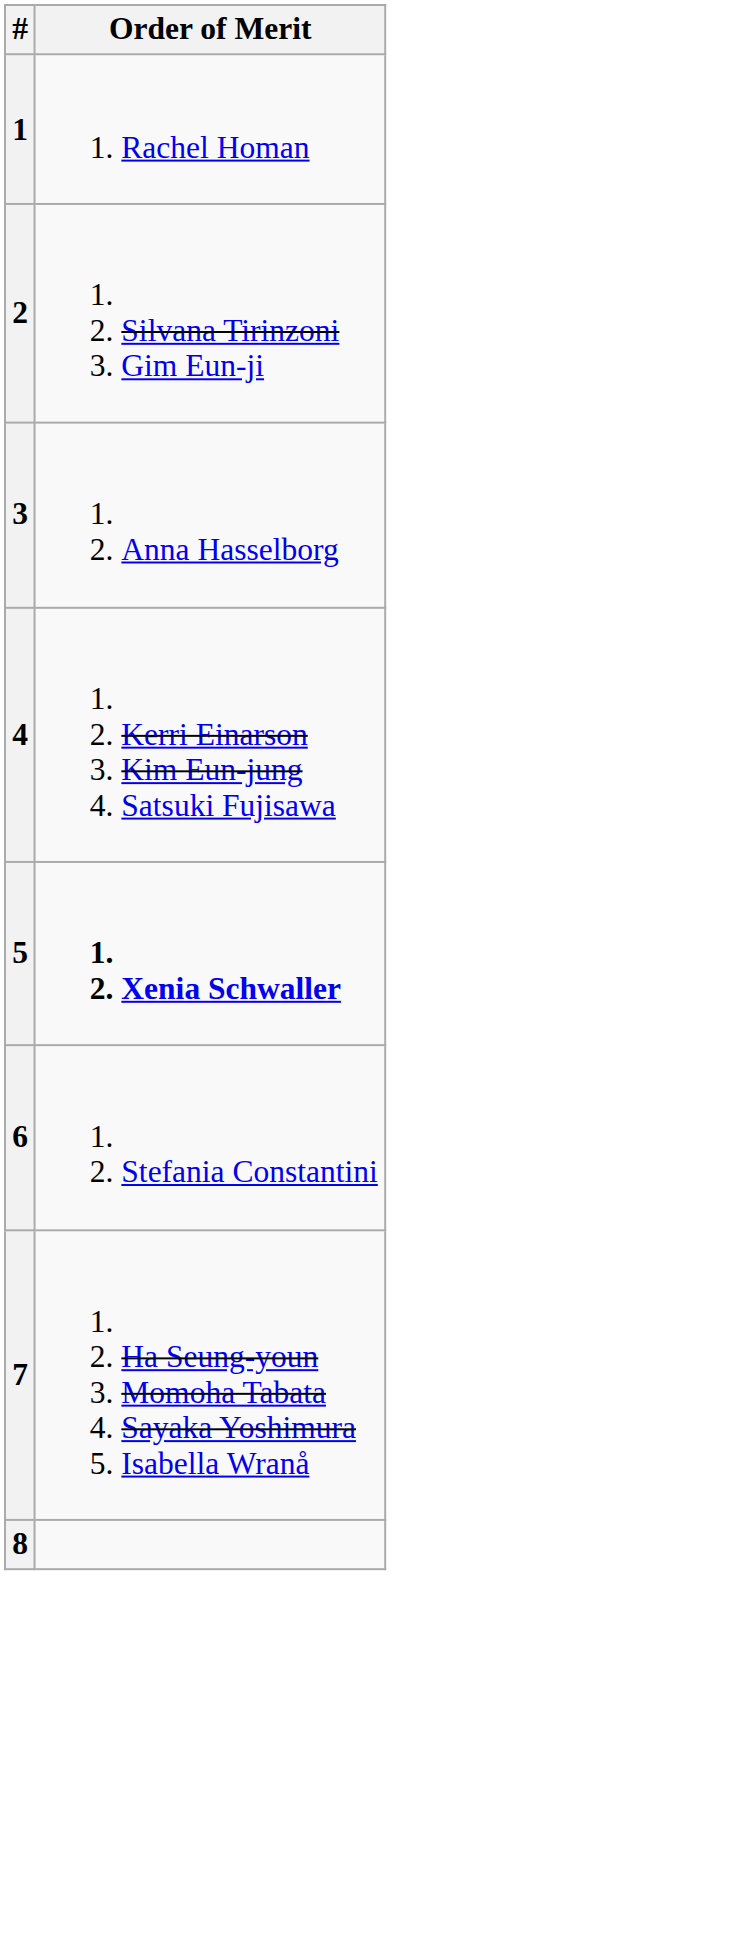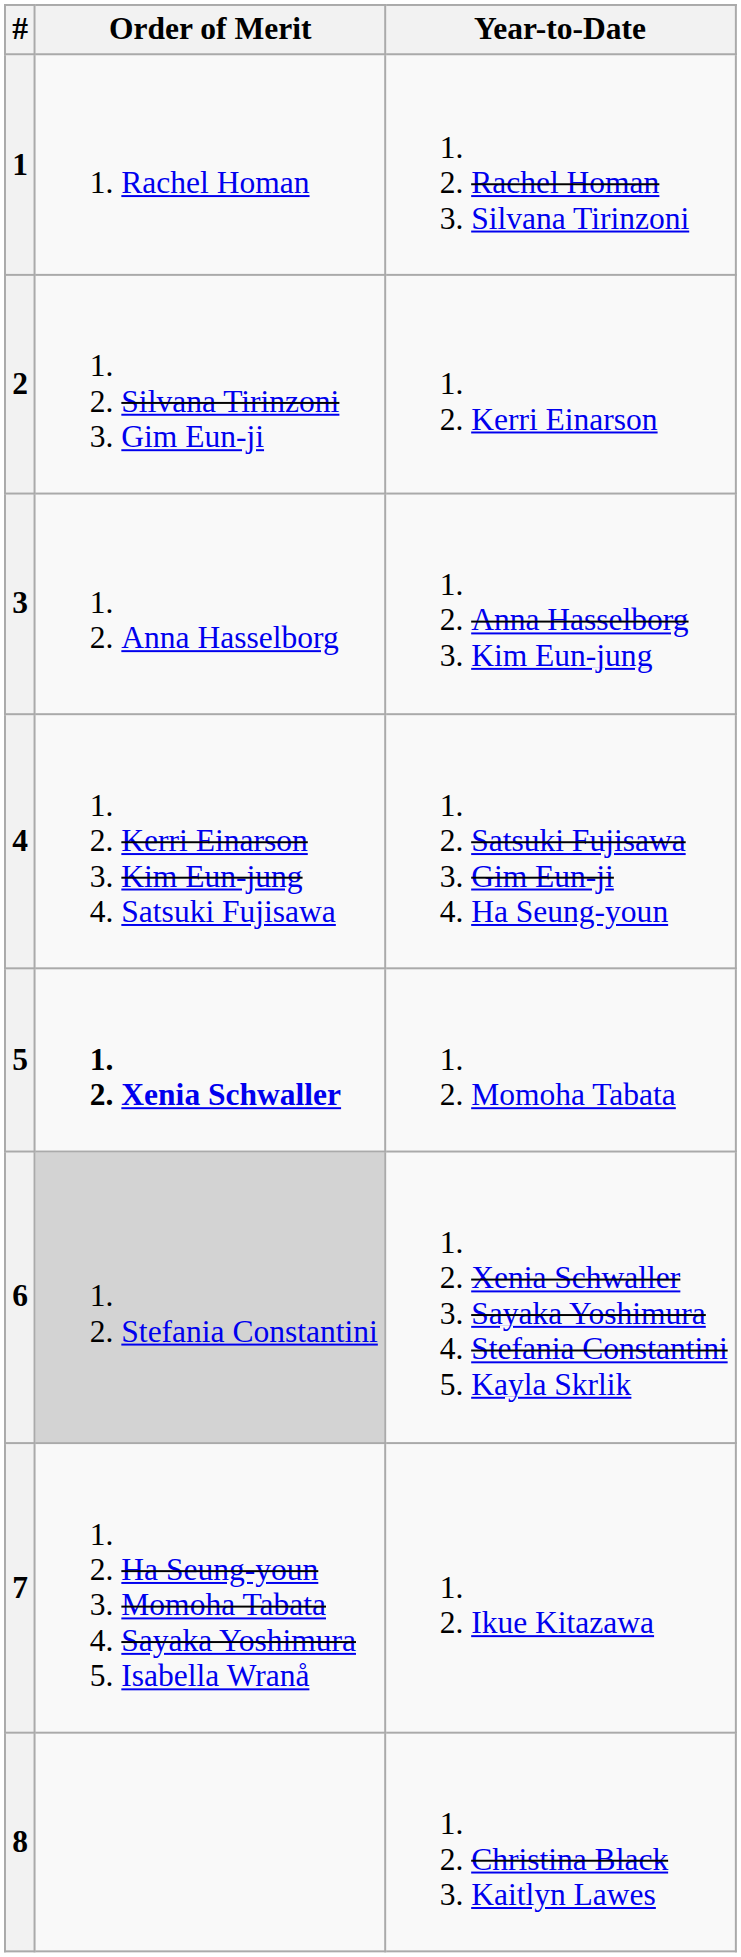+ column: Year-to-Date | Rachel Homan Silvana Tirinzoni | Kerri Einarson | Anna Hasselborg Kim Eun-jung | Satsuki Fujisawa Gim Eun-ji Ha Seung-youn | Momoha Tabata | Xenia Schwaller Sayaka Yoshimura Stefania Constantini Kayla Skrlik | Ikue Kitazawa | Christina Black Kaitlyn Lawes
6 | Order of Merit: no background -> lightgrey background
